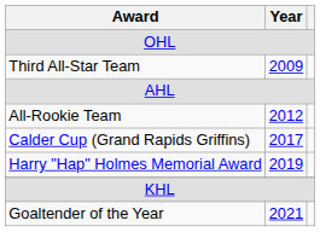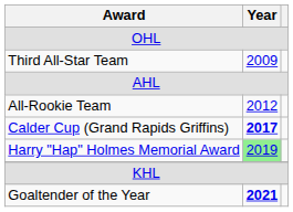Calder Cup (Grand Rapids Griffins) | Year: normal -> bold
Harry "Hap" Holmes Memorial Award | Year: no background -> lightgreen background
Goaltender of the Year | Year: normal -> bold
